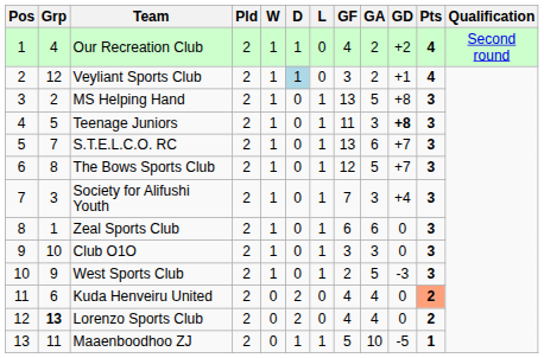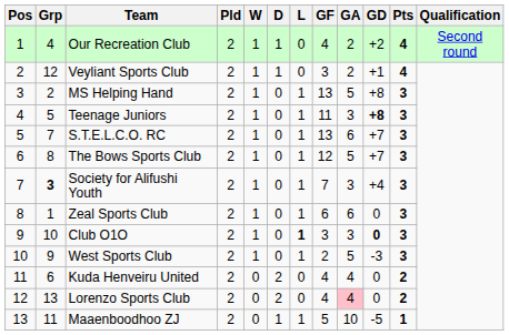Veyliant Sports Club | D: lightblue background -> no background
Society for Alifushi Youth | Grp: normal -> bold
Club O1O | L: normal -> bold
Club O1O | GD: normal -> bold
Kuda Henveiru United | Pts: lightsalmon background -> no background
Lorenzo Sports Club | Grp: bold -> normal
Lorenzo Sports Club | GA: no background -> pink background
